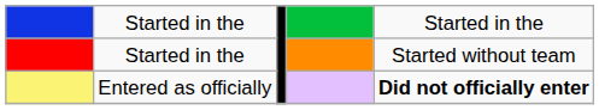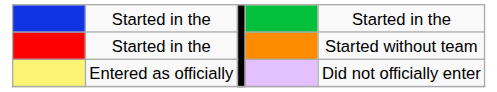Entered as officially | column 5: bold -> normal
